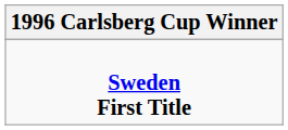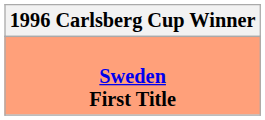row 2 | column 1: no background -> lightsalmon background
